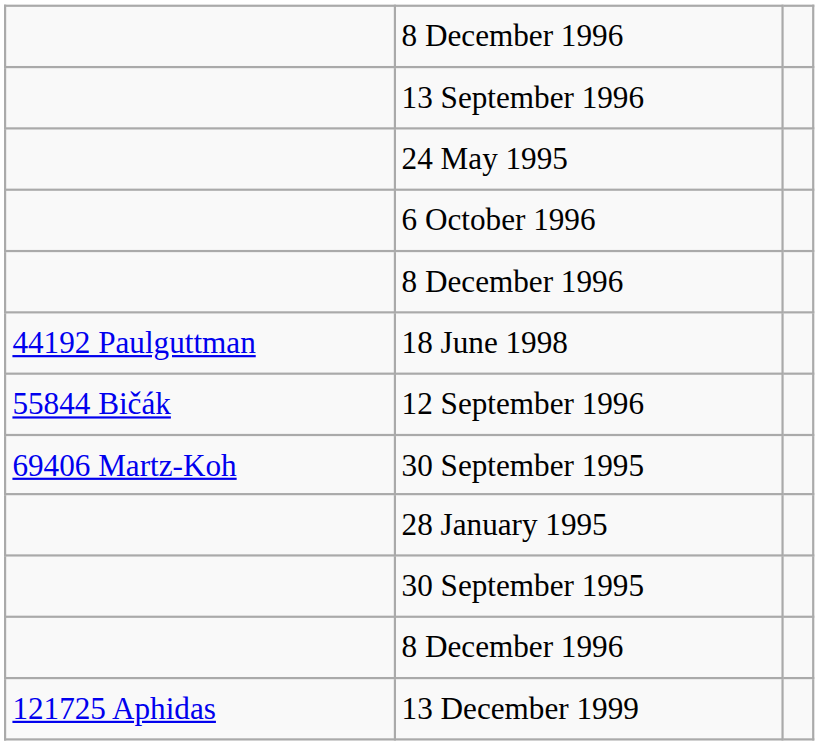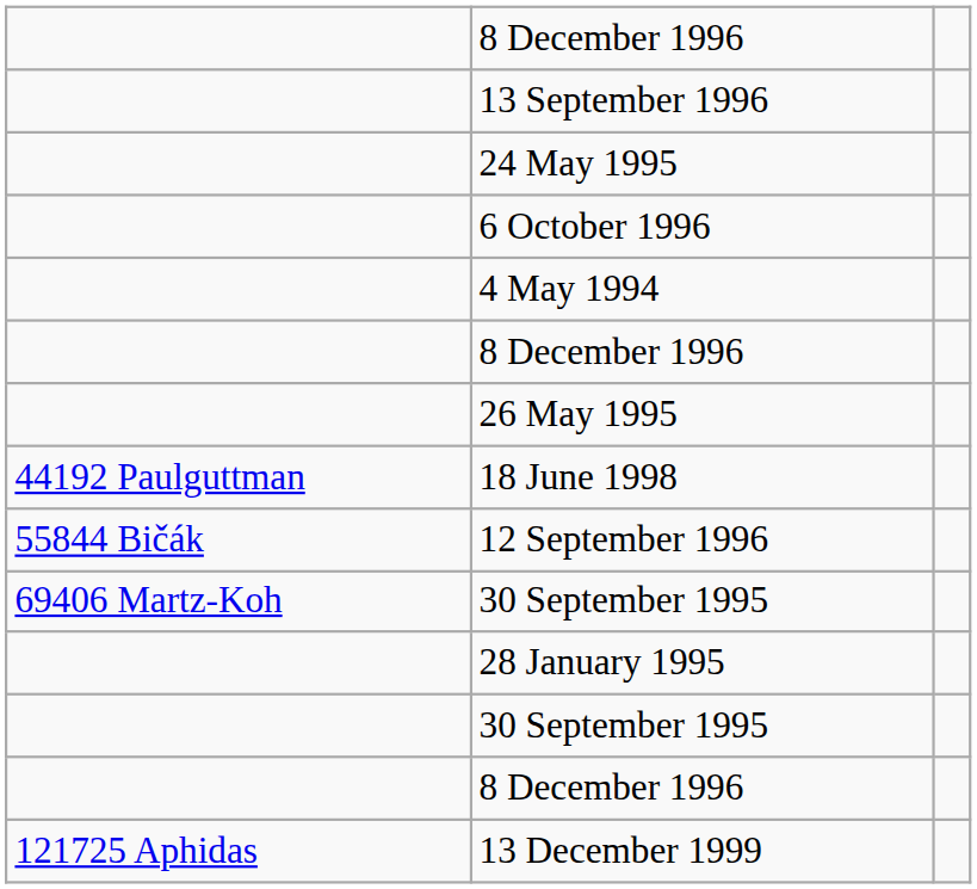+ row: 4 May 1994
+ row: 26 May 1995
